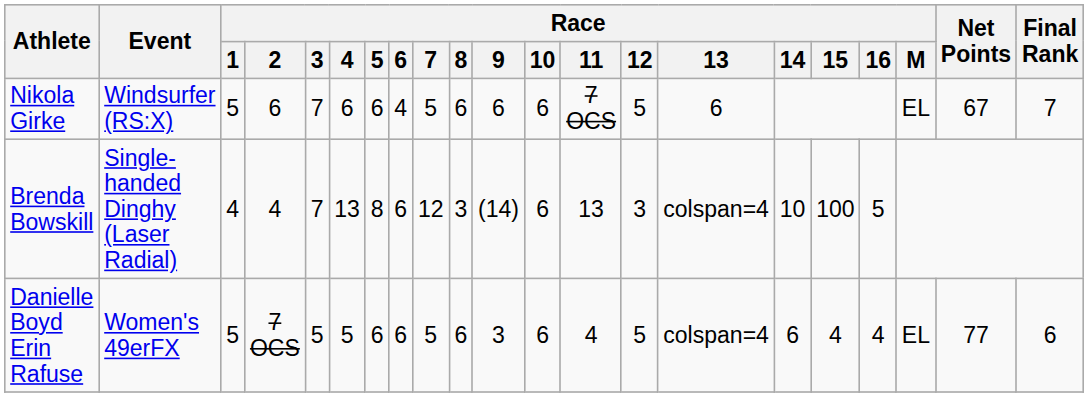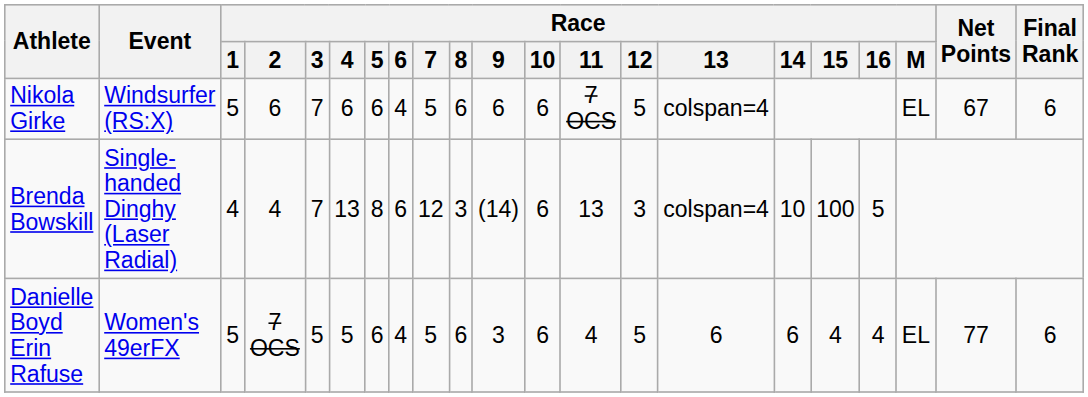Nikola Girke | Race / 13: 6 -> colspan=4
Nikola Girke | Final Rank: 7 -> 6
Danielle Boyd Erin Rafuse | Race / 6: 6 -> 4
Danielle Boyd Erin Rafuse | Race / 13: colspan=4 -> 6
